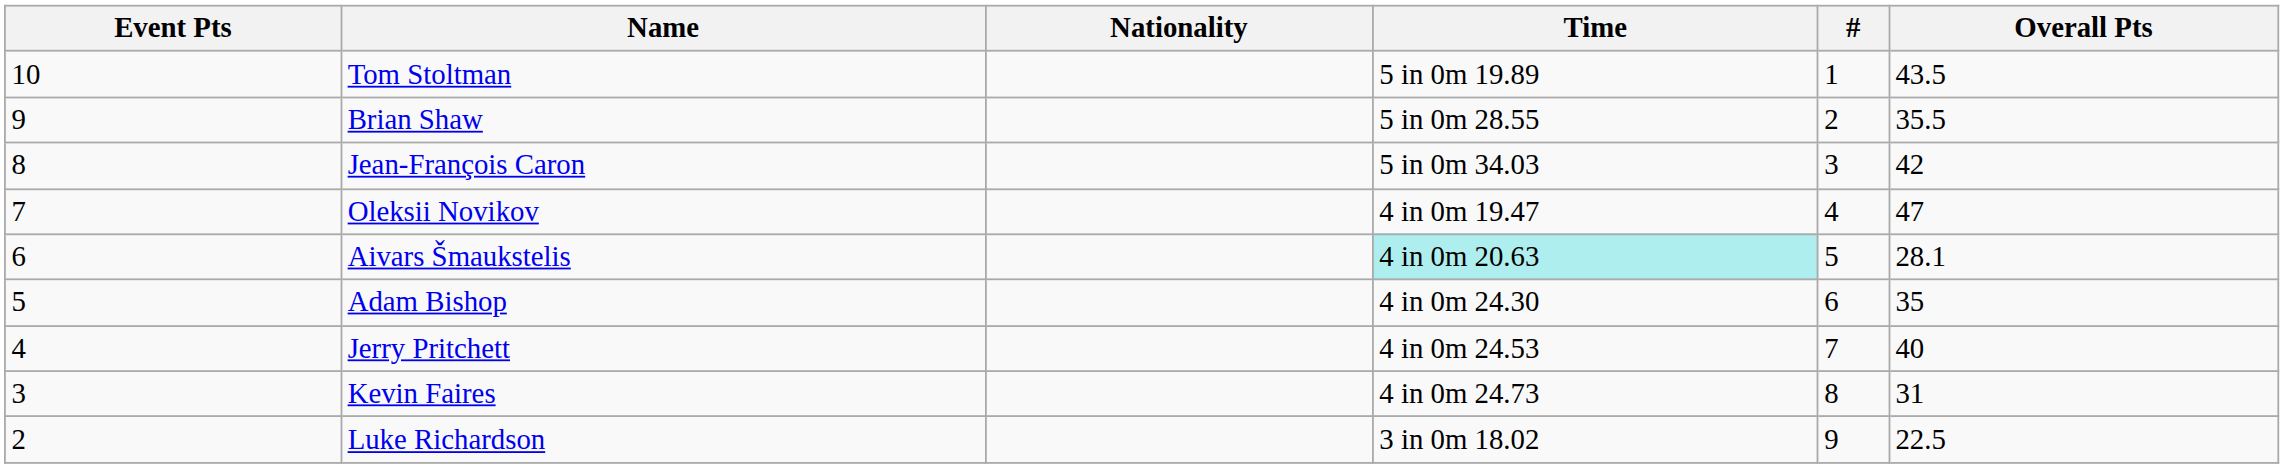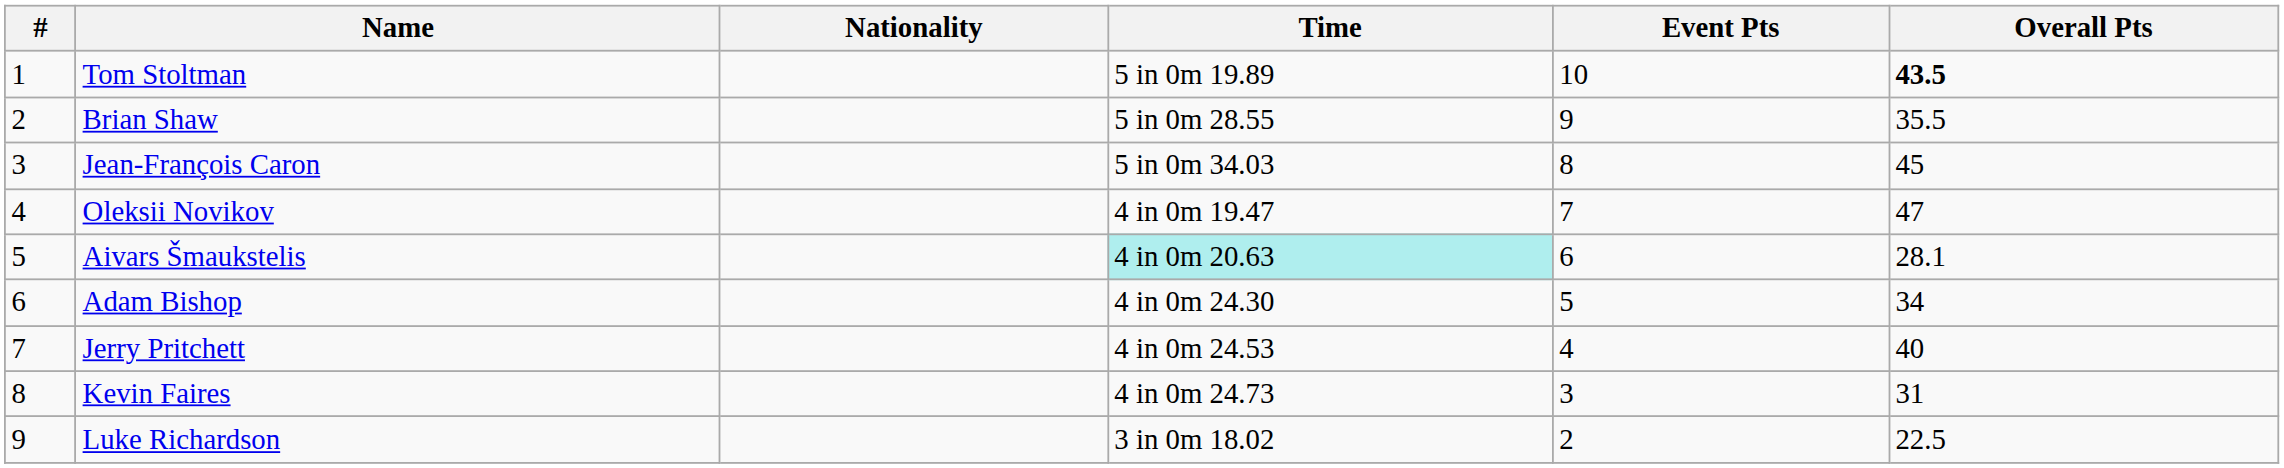columns swapped: # <-> Event Pts
Tom Stoltman | Overall Pts: normal -> bold
Jean-François Caron | Overall Pts: 42 -> 45
Adam Bishop | Overall Pts: 35 -> 34
